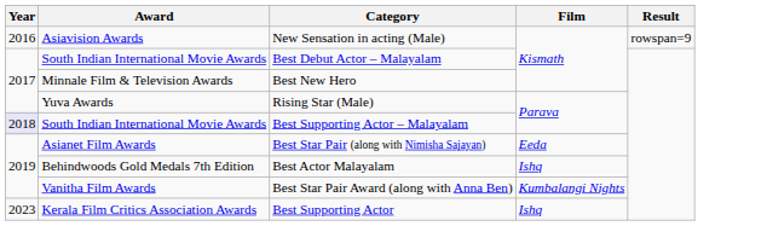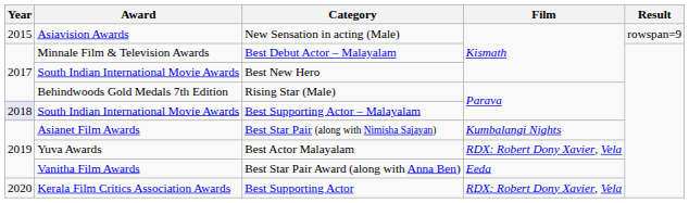New Sensation in acting (Male) | Year: 2016 -> 2015
Best Debut Actor – Malayalam | Award: South Indian International Movie Awards -> Minnale Film & Television Awards
Best New Hero | Award: Minnale Film & Television Awards -> South Indian International Movie Awards
Rising Star (Male) | Award: Yuva Awards -> Behindwoods Gold Medals 7th Edition
Best Star Pair (along with Nimisha Sajayan) | Film: Eeda -> Kumbalangi Nights
Best Actor Malayalam | Award: Behindwoods Gold Medals 7th Edition -> Yuva Awards
Best Actor Malayalam | Film: Ishq -> RDX: Robert Dony Xavier, Vela
Best Star Pair Award (along with Anna Ben) | Film: Kumbalangi Nights -> Eeda
Best Supporting Actor | Year: 2023 -> 2020
Best Supporting Actor | Film: Ishq -> RDX: Robert Dony Xavier, Vela
